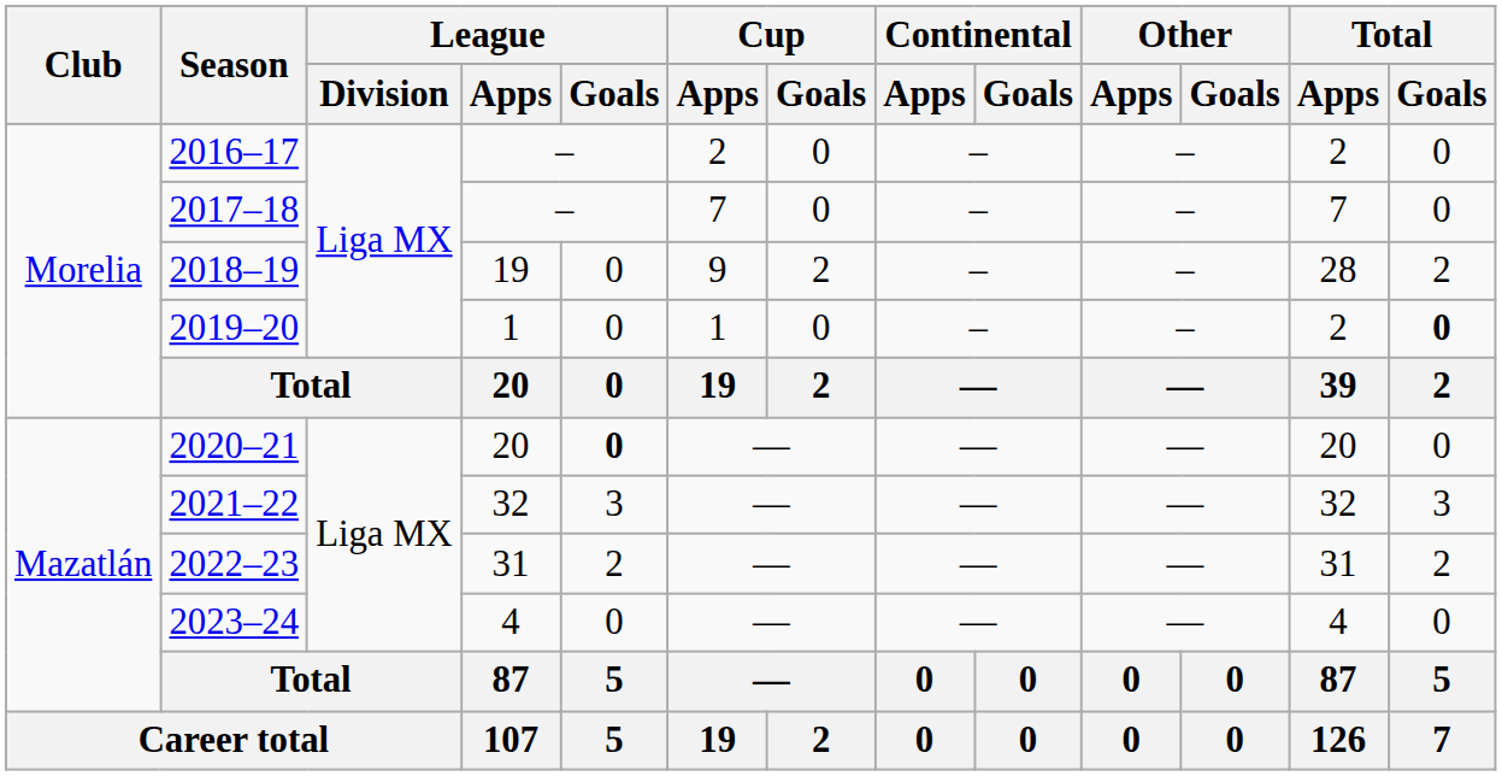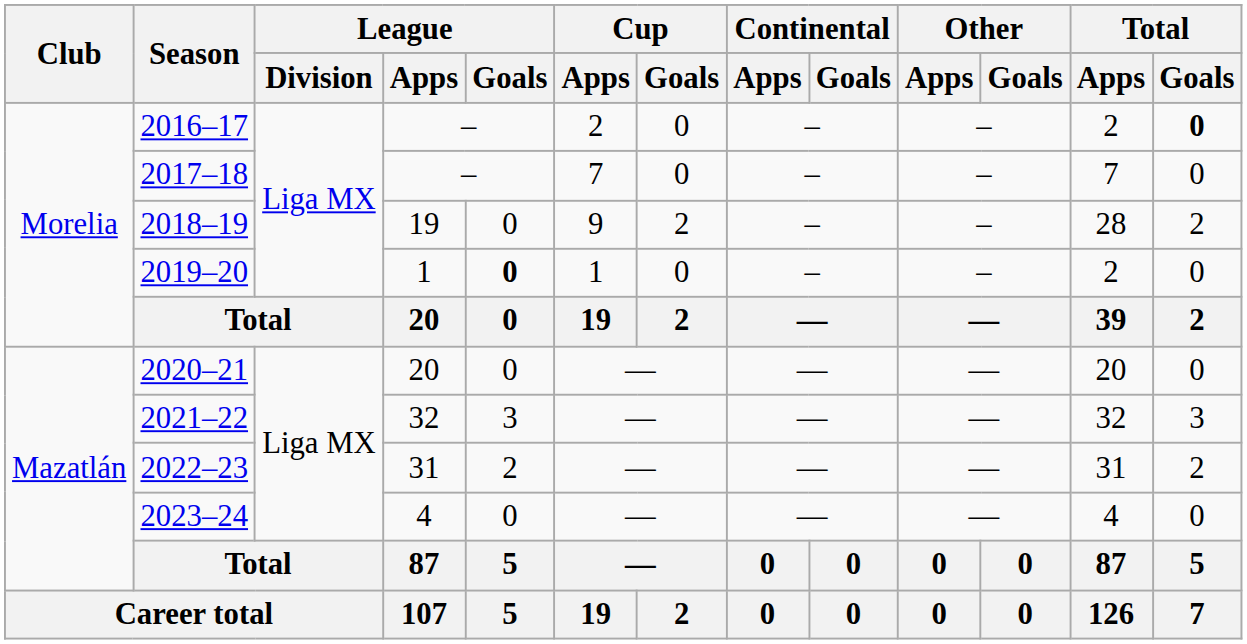2016–17 | Total / Goals: normal -> bold
2019–20 | League / Goals: normal -> bold
2019–20 | Total / Goals: bold -> normal
2020–21 | League / Goals: bold -> normal
